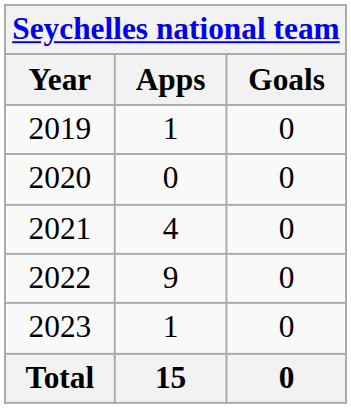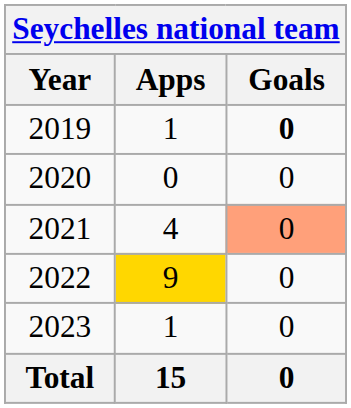2019 | Goals: normal -> bold
2021 | Goals: no background -> lightsalmon background
2022 | Apps: no background -> gold background
